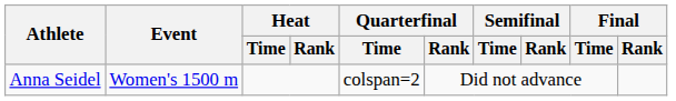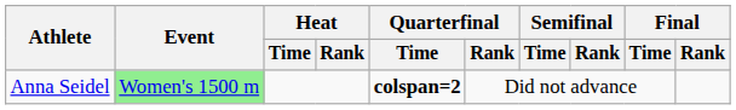Anna Seidel | Event: no background -> lightgreen background
Anna Seidel | Quarterfinal / Time: normal -> bold
